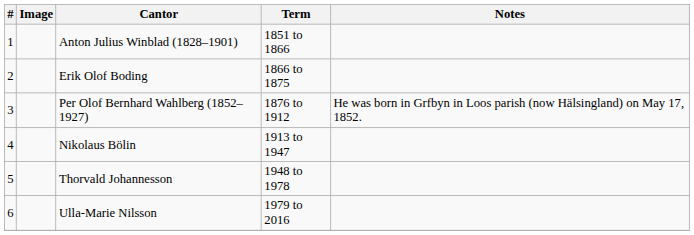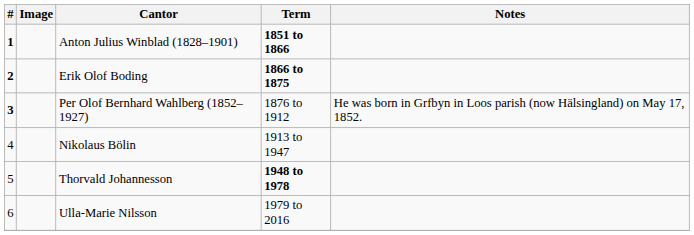Anton Julius Winblad (1828–1901) | #: normal -> bold
Anton Julius Winblad (1828–1901) | Term: normal -> bold
Erik Olof Boding | #: normal -> bold
Erik Olof Boding | Term: normal -> bold
Per Olof Bernhard Wahlberg (1852–1927) | #: normal -> bold
Thorvald Johannesson | Term: normal -> bold
